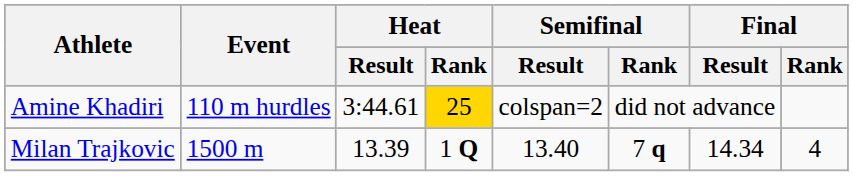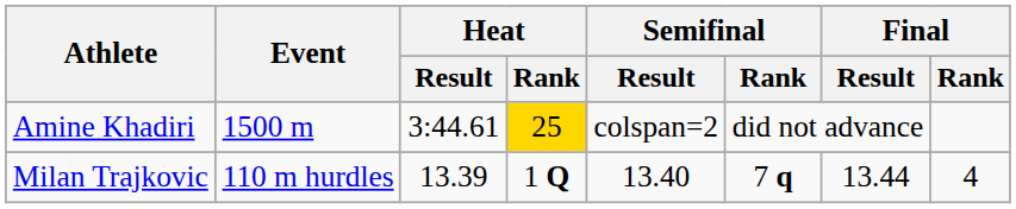Amine Khadiri | Event: 110 m hurdles -> 1500 m
Milan Trajkovic | Event: 1500 m -> 110 m hurdles
Milan Trajkovic | Final / Result: 14.34 -> 13.44
